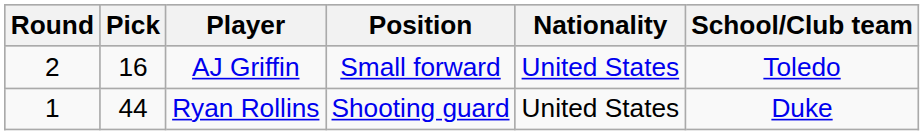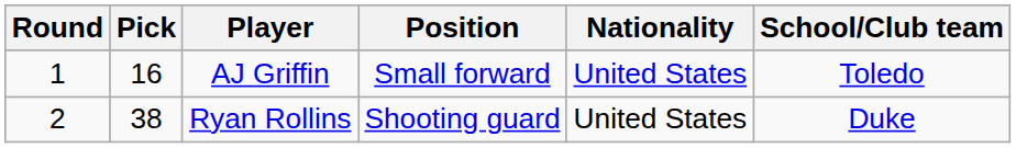AJ Griffin | Round: 2 -> 1
Ryan Rollins | Round: 1 -> 2
Ryan Rollins | Pick: 44 -> 38
